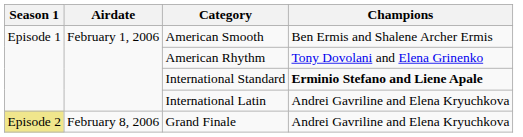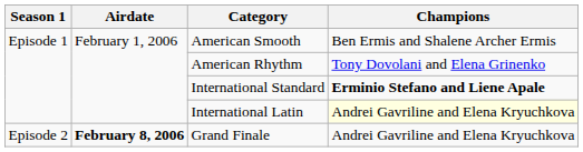International Latin | Champions: no background -> lightyellow background
Grand Finale | Season 1: khaki background -> no background
Grand Finale | Airdate: normal -> bold
